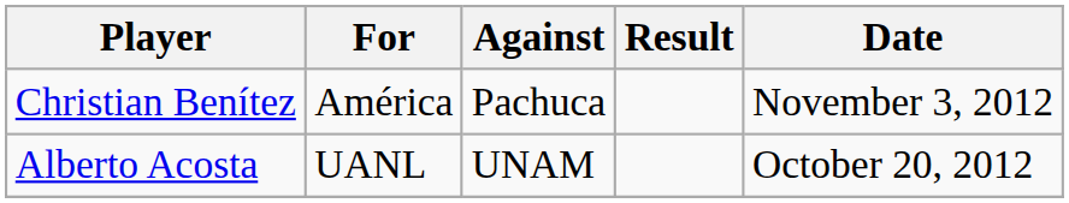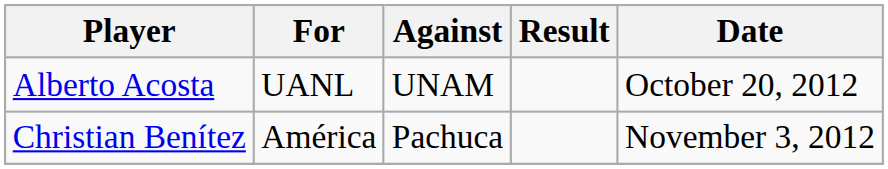rows swapped: Alberto Acosta <-> Christian Benítez
